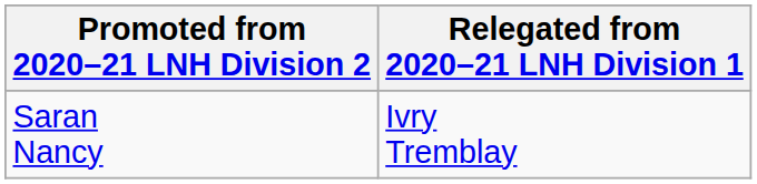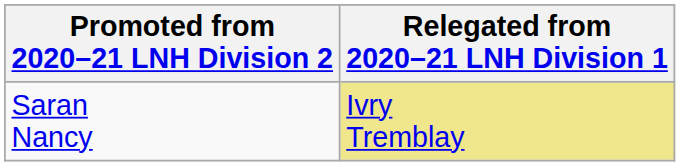Saran Nancy | Relegated from 2020–21 LNH Division 1: no background -> khaki background
